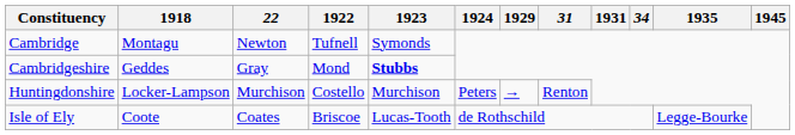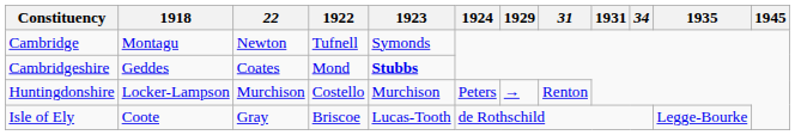Cambridgeshire | 22: Gray -> Coates
Isle of Ely | 22: Coates -> Gray
